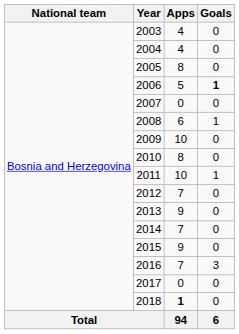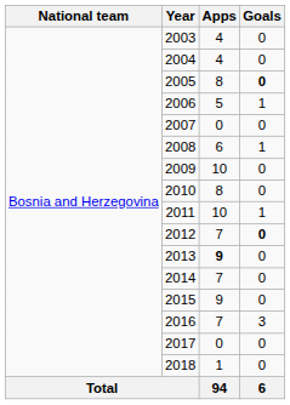2005 | Goals: normal -> bold
2006 | Goals: bold -> normal
2012 | Goals: normal -> bold
2013 | Apps: normal -> bold
2018 | Apps: bold -> normal
